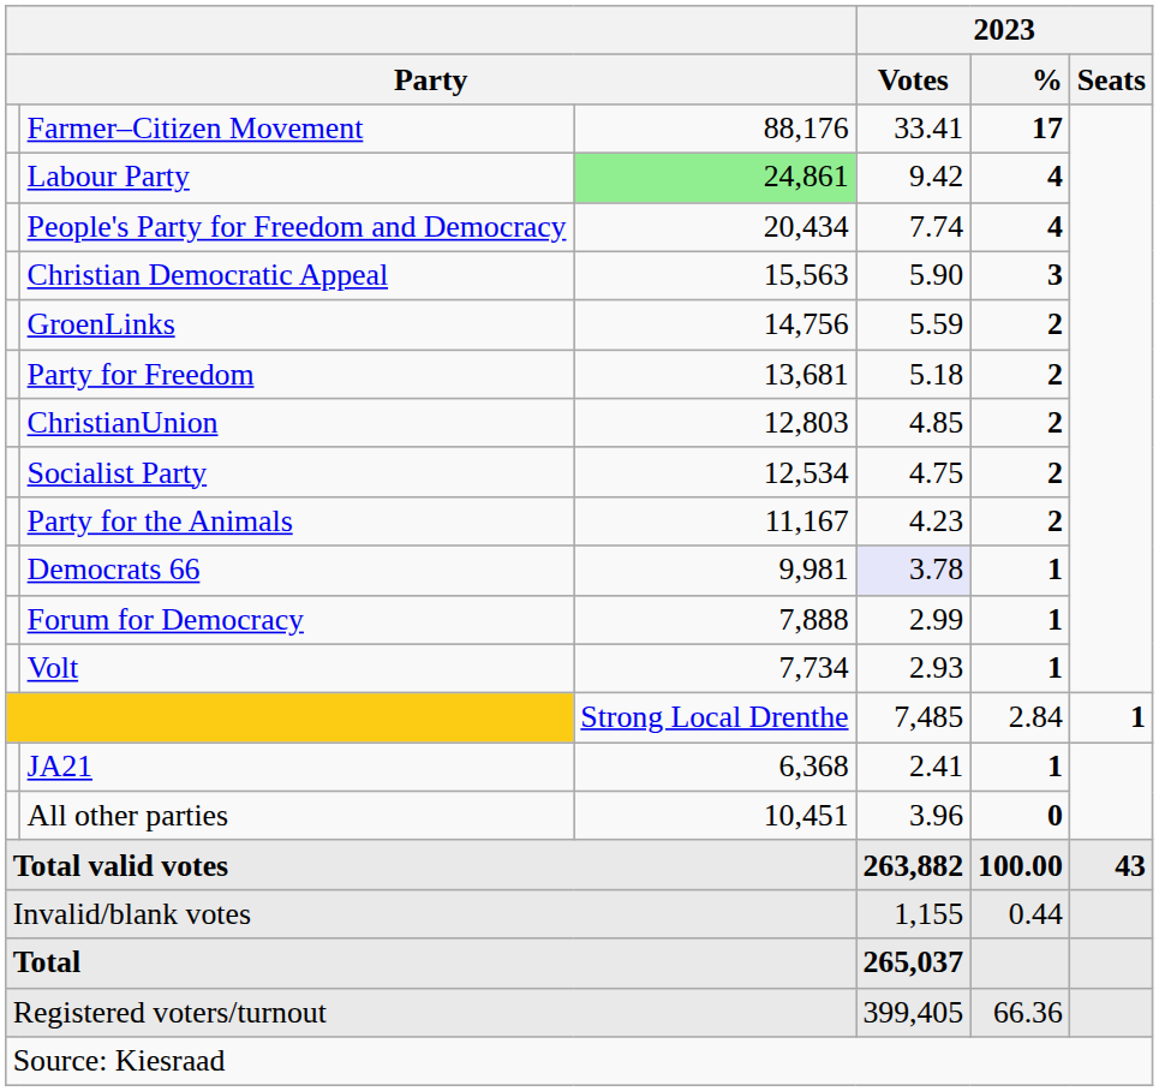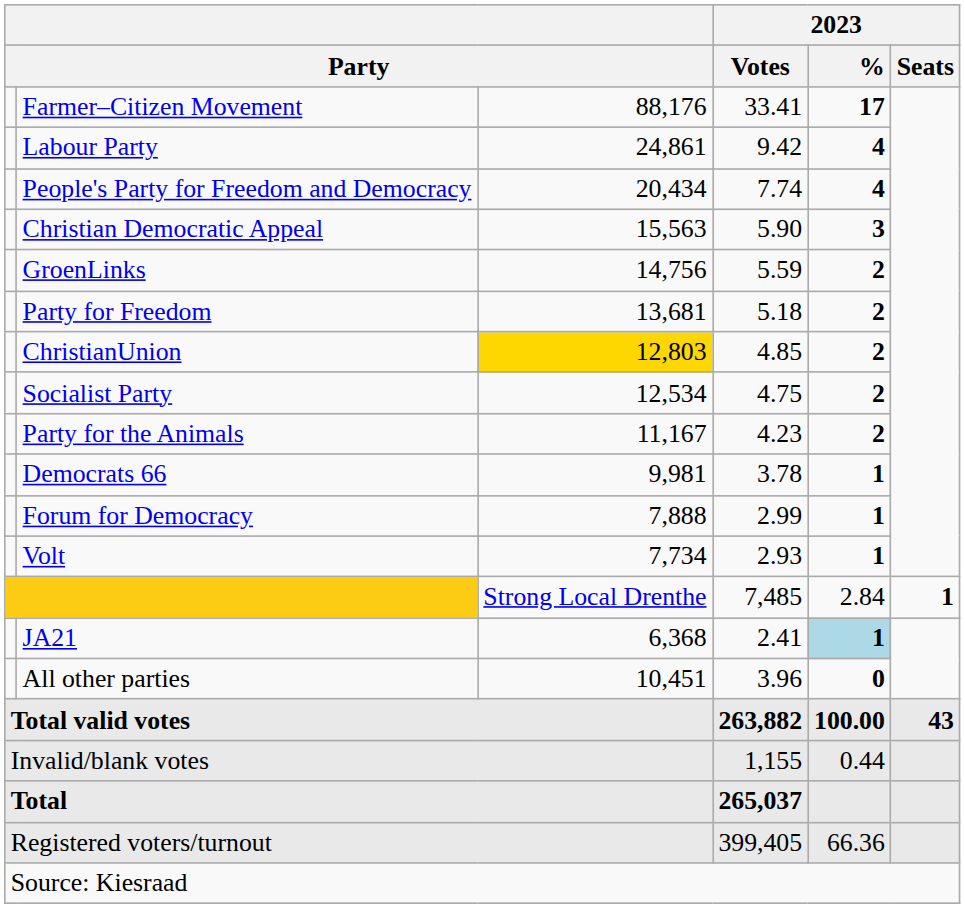Labour Party | column 3: lightgreen background -> no background
ChristianUnion | column 3: no background -> gold background
Democrats 66 | 2023 / Votes: lavender background -> no background
JA21 | 2023 / %: no background -> lightblue background
